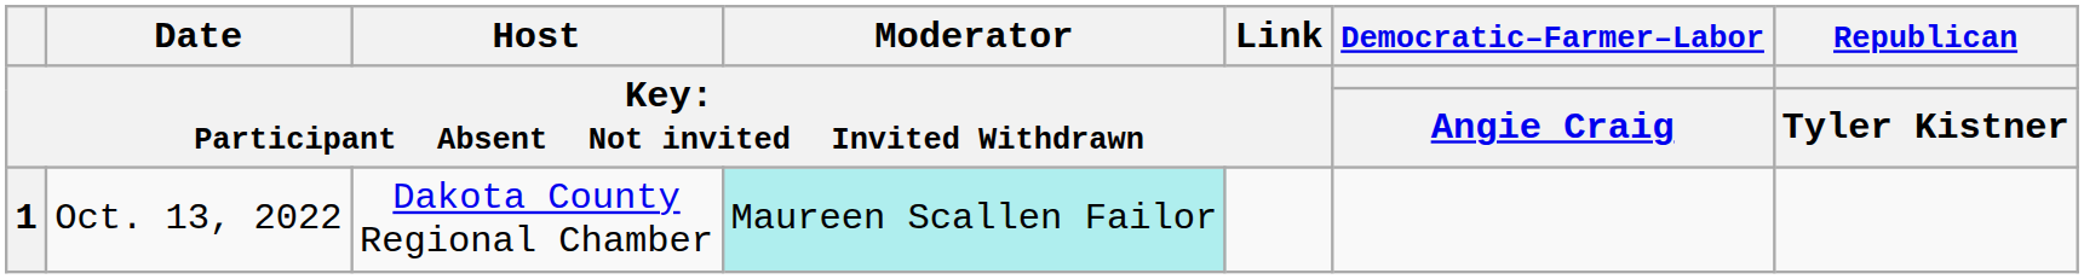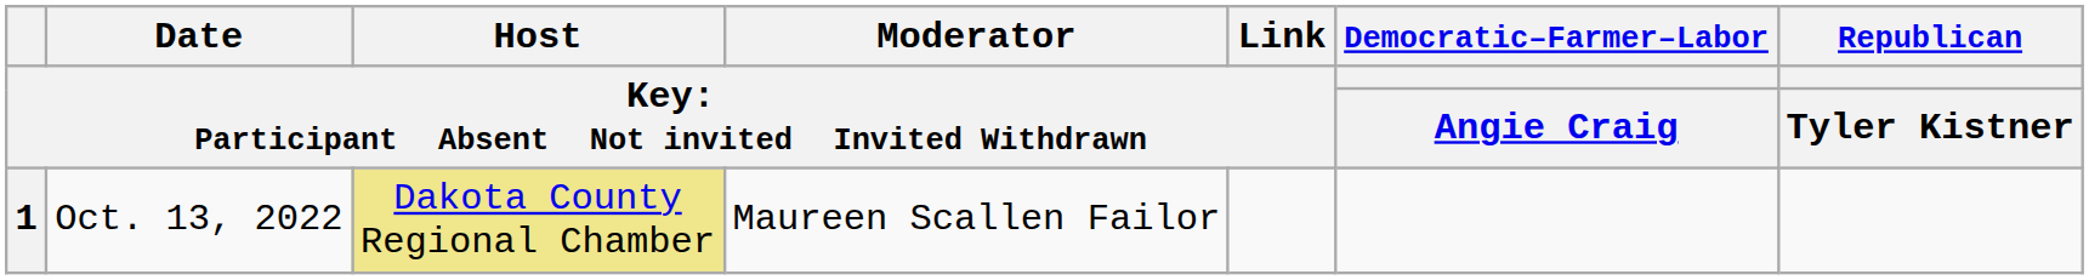1 | column 3: no background -> khaki background
1 | column 4: paleturquoise background -> no background
